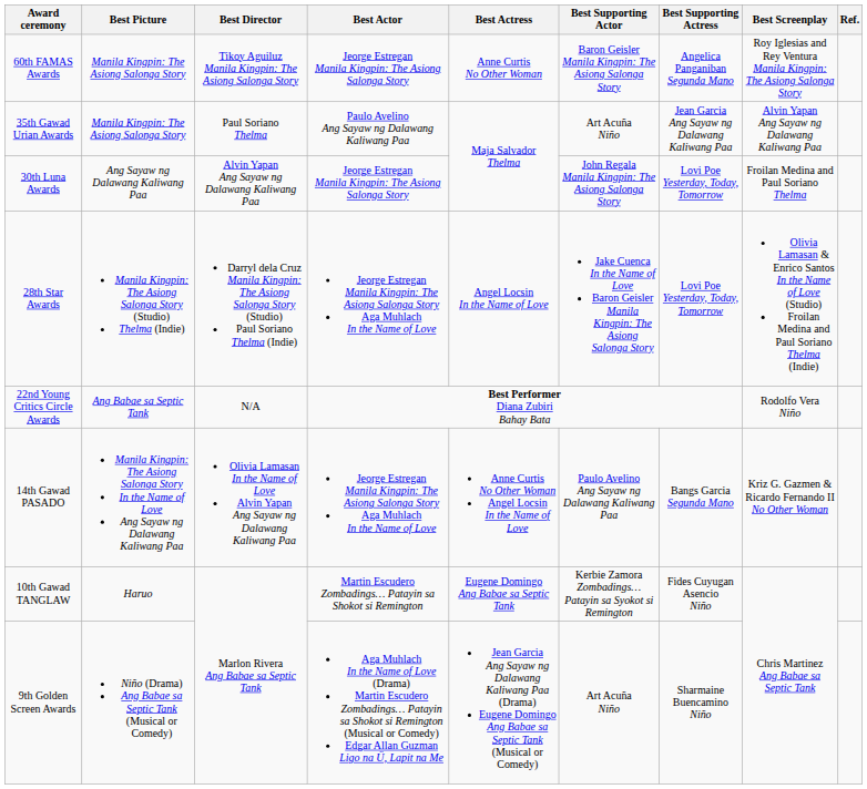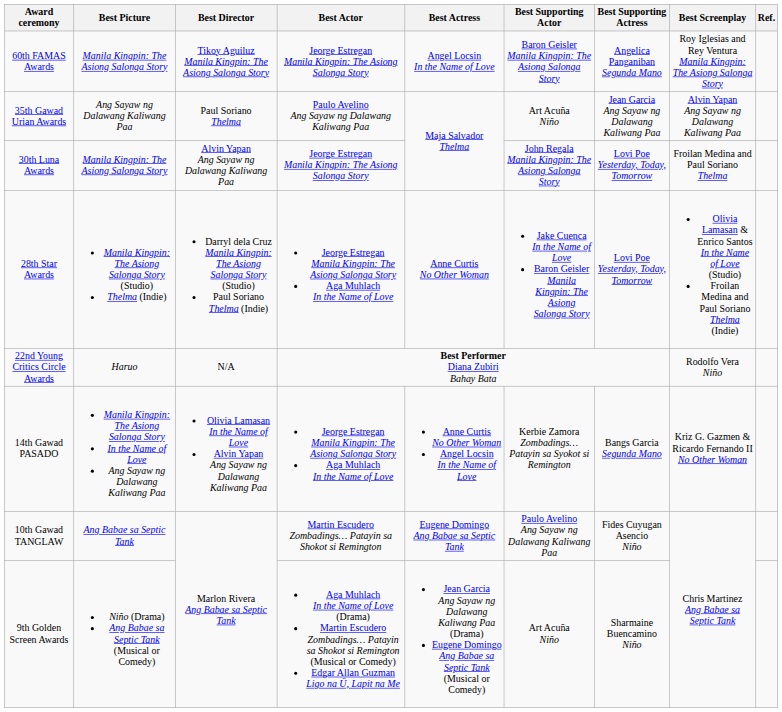60th FAMAS Awards | Best Actress: Anne Curtis No Other Woman -> Angel Locsin In the Name of Love
35th Gawad Urian Awards | Best Picture: Manila Kingpin: The Asiong Salonga Story -> Ang Sayaw ng Dalawang Kaliwang Paa
30th Luna Awards | Best Picture: Ang Sayaw ng Dalawang Kaliwang Paa -> Manila Kingpin: The Asiong Salonga Story
28th Star Awards | Best Actress: Angel Locsin In the Name of Love -> Anne Curtis No Other Woman
22nd Young Critics Circle Awards | Best Picture: Ang Babae sa Septic Tank -> Haruo
14th Gawad PASADO | Best Supporting Actor: Paulo Avelino Ang Sayaw ng Dalawang Kaliwang Paa -> Kerbie Zamora Zombadings… Patayin sa Syokot si Remington
10th Gawad TANGLAW | Best Picture: Haruo -> Ang Babae sa Septic Tank
10th Gawad TANGLAW | Best Supporting Actor: Kerbie Zamora Zombadings… Patayin sa Syokot si Remington -> Paulo Avelino Ang Sayaw ng Dalawang Kaliwang Paa
